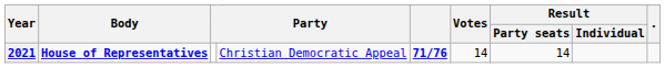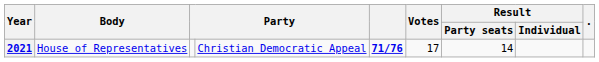2021 | Body: bold -> normal
2021 | Votes: 14 -> 17
